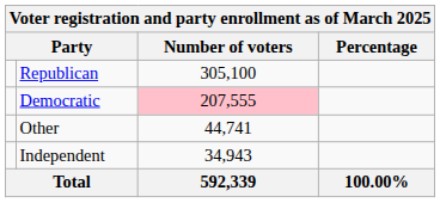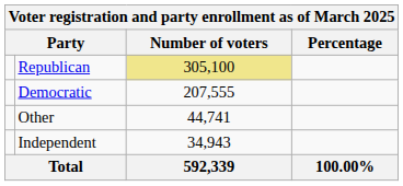Republican | Number of voters: no background -> khaki background
Democratic | Number of voters: pink background -> no background
